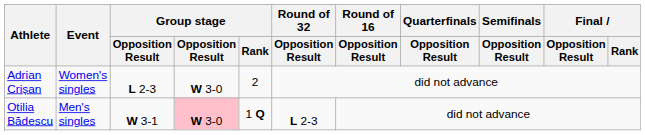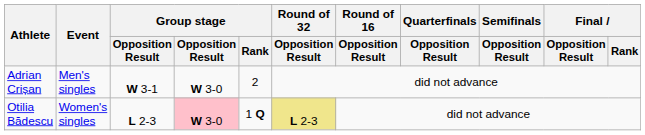Adrian Crișan | Event: Women's singles -> Men's singles
Adrian Crișan | column 3: L 2-3 -> W 3-1
Otilia Bădescu | Event: Men's singles -> Women's singles
Otilia Bădescu | column 3: W 3-1 -> L 2-3
Otilia Bădescu | Round of 32 / Opposition Result: no background -> khaki background
